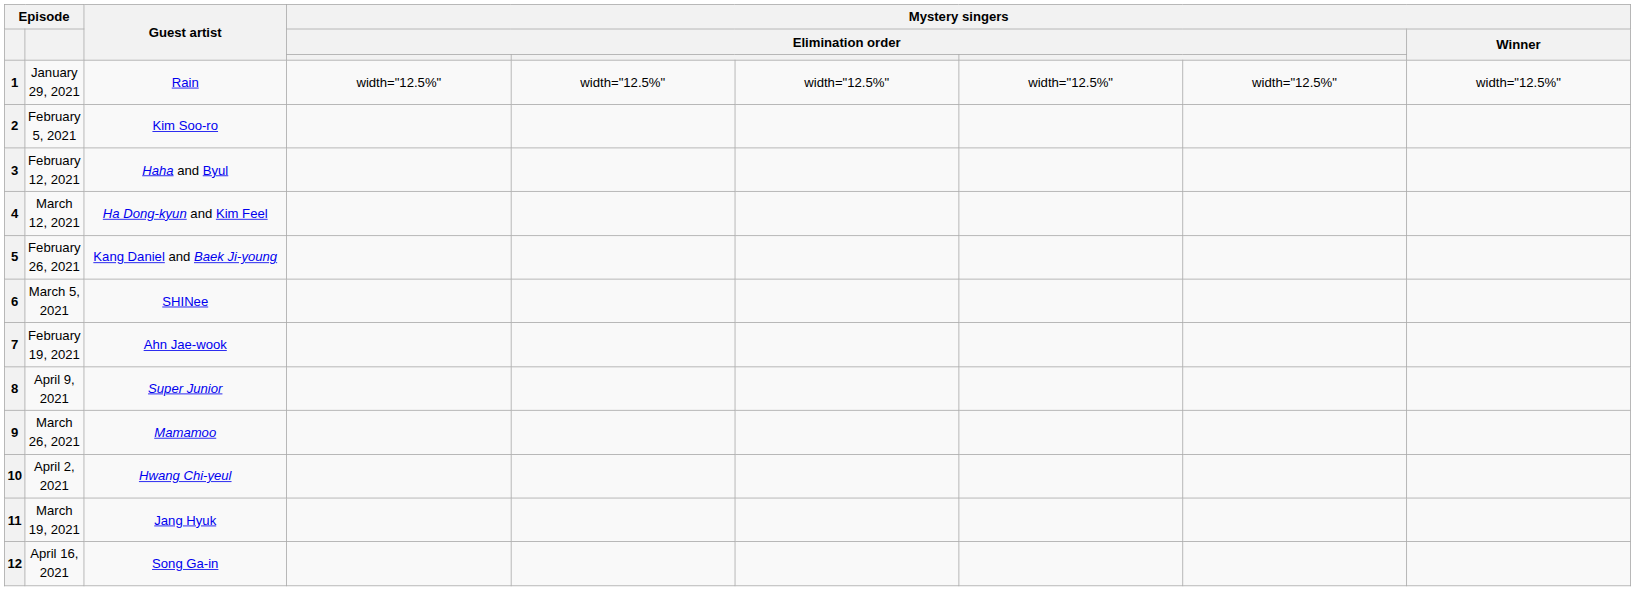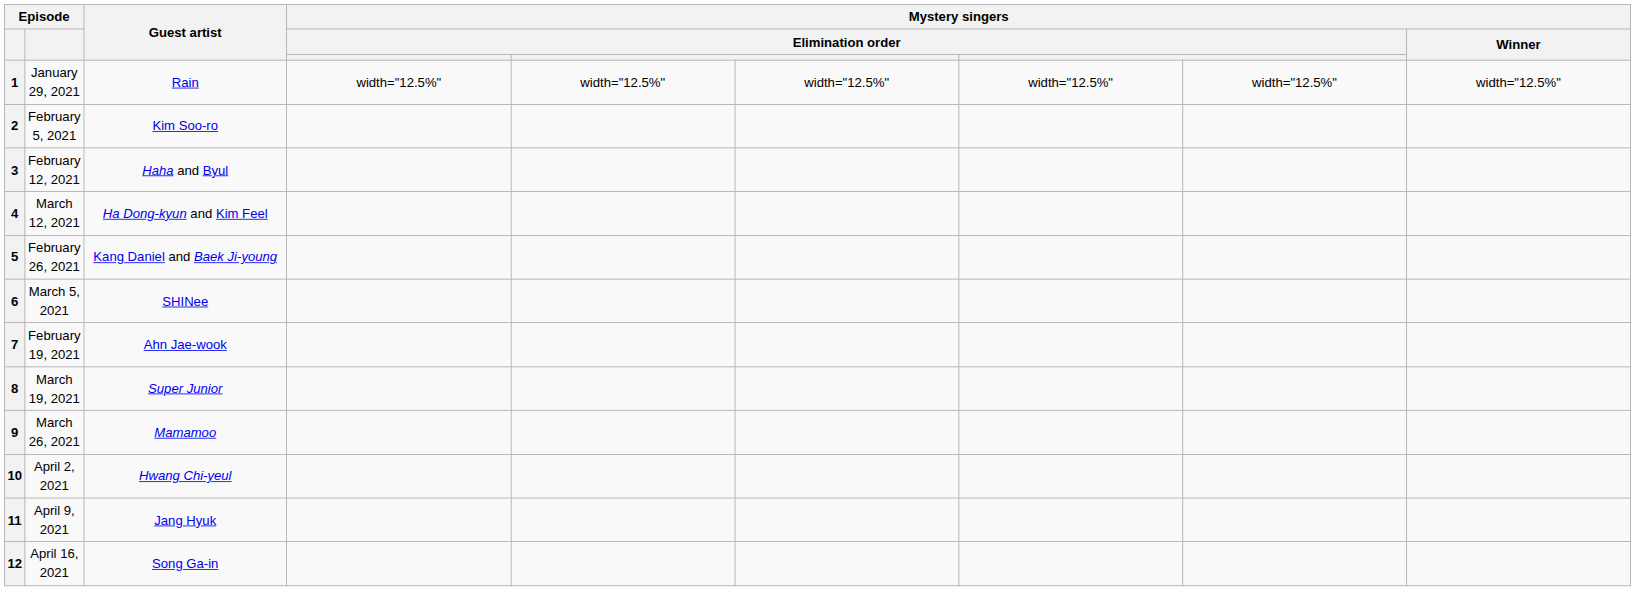8 | column 2: April 9, 2021 -> March 19, 2021
11 | column 2: March 19, 2021 -> April 9, 2021
